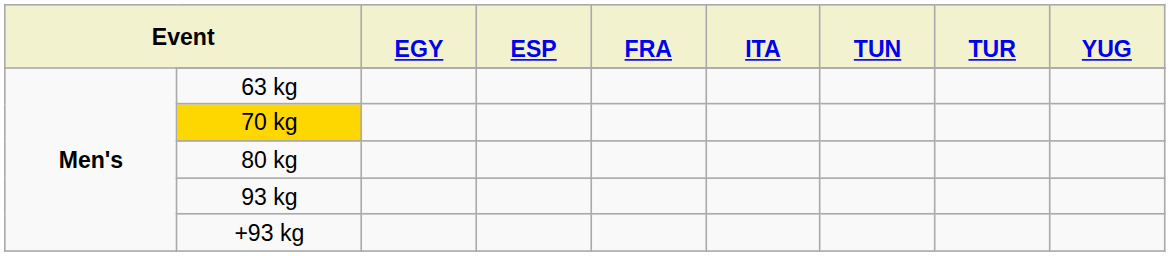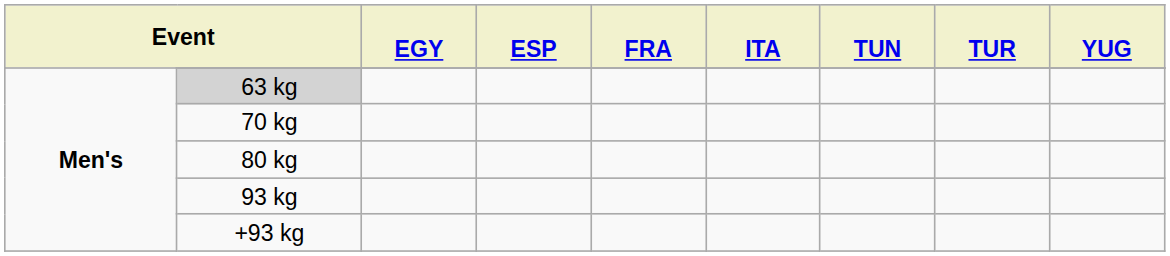63 kg | column 2: no background -> lightgrey background
70 kg | column 2: gold background -> no background
